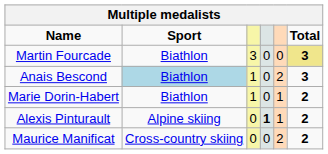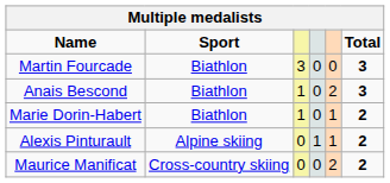Martin Fourcade | Total: khaki background -> no background
Anais Bescond | Sport: lightblue background -> no background
Alexis Pinturault | column 4: bold -> normal
